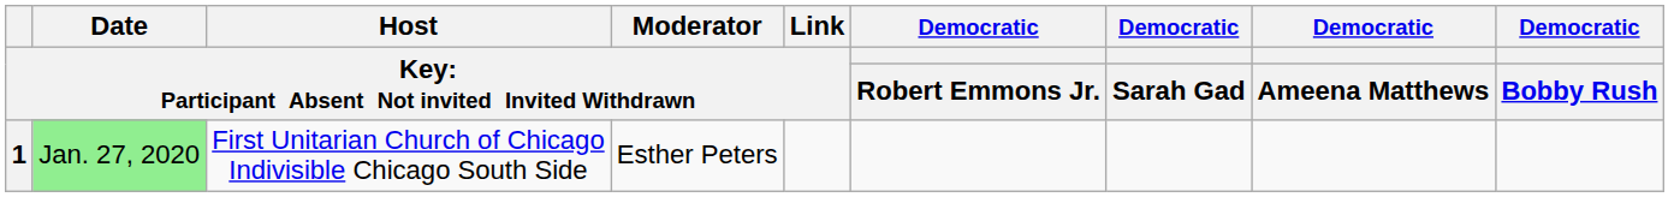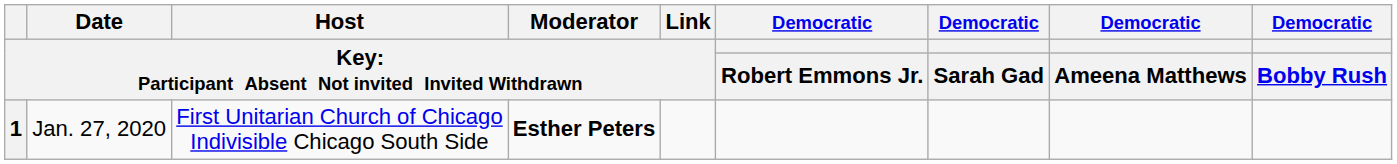1 | column 2: lightgreen background -> no background
1 | column 4: normal -> bold
